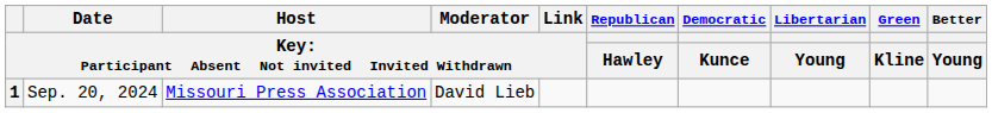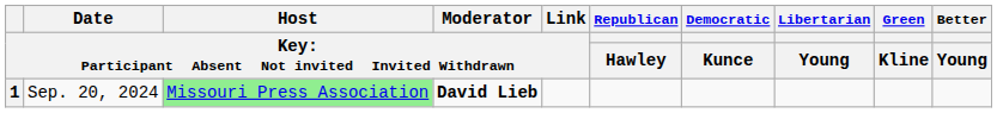1 | column 3: no background -> lightgreen background
1 | column 4: normal -> bold
